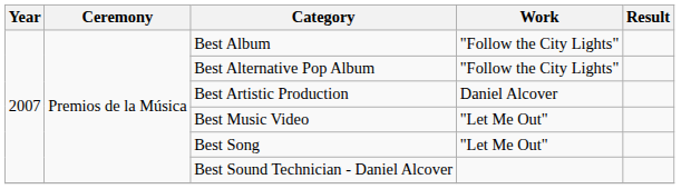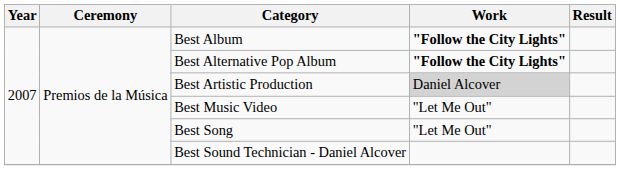Best Album | Work: normal -> bold
Best Alternative Pop Album | Work: normal -> bold
Best Artistic Production | Work: no background -> lightgrey background
